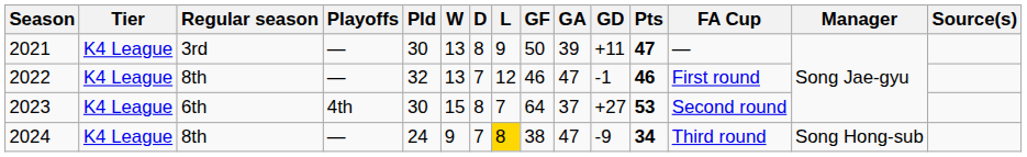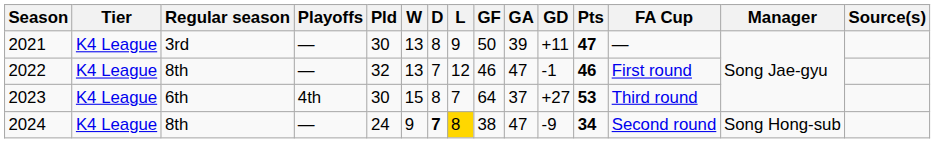2023 | FA Cup: Second round -> Third round
2024 | D: normal -> bold
2024 | FA Cup: Third round -> Second round
